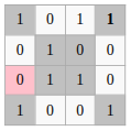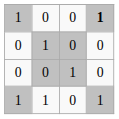row 1 | column 3: 1 -> 0
row 3 | column 1: pink background -> no background
row 3 | column 2: 1 -> 0
row 4 | column 2: 0 -> 1
